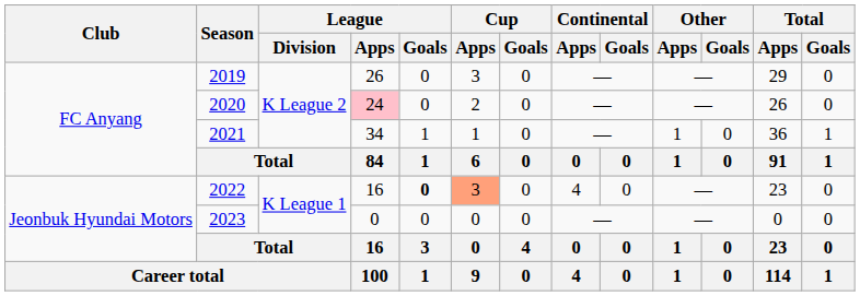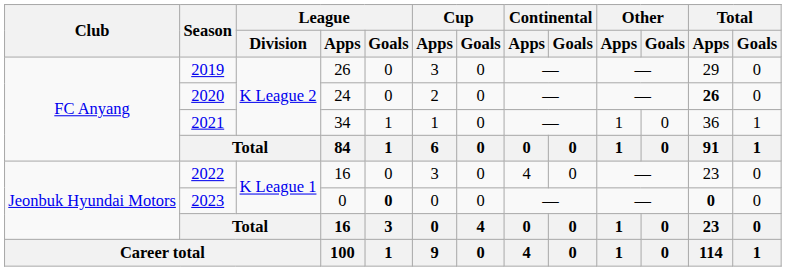2020 | League / Apps: pink background -> no background
2020 | Total / Apps: normal -> bold
2022 | League / Goals: bold -> normal
2022 | Cup / Apps: lightsalmon background -> no background
2023 | League / Goals: normal -> bold
2023 | Total / Apps: normal -> bold
